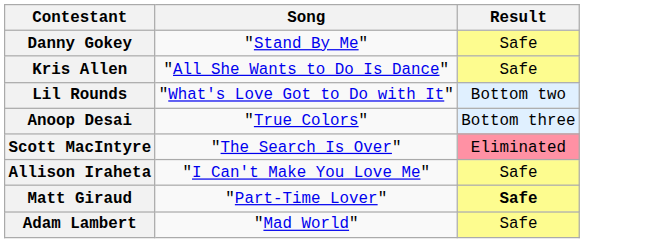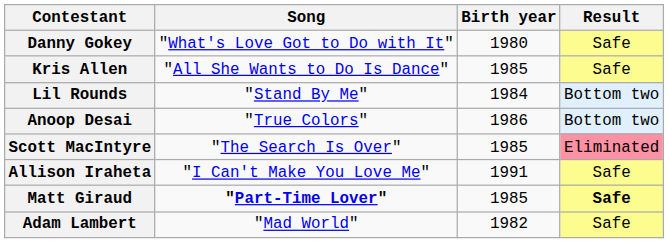+ column: Birth year | 1980 | 1985 | 1984 | 1986 | 1985 | 1991 | 1985 | 1982
Danny Gokey | Song: "Stand By Me" -> "What's Love Got to Do with It"
Lil Rounds | Song: "What's Love Got to Do with It" -> "Stand By Me"
Anoop Desai | Result: Bottom three -> Bottom two
Matt Giraud | Song: normal -> bold
